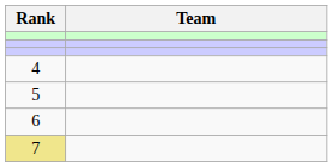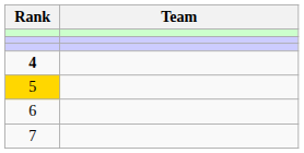row 5 | Rank: normal -> bold
row 6 | Rank: no background -> gold background
row 8 | Rank: khaki background -> no background
